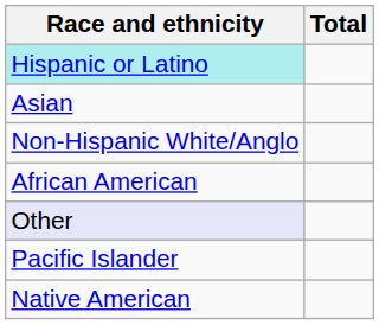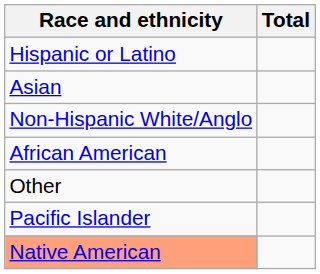Hispanic or Latino | Race and ethnicity: paleturquoise background -> no background
Other | Race and ethnicity: lavender background -> no background
Native American | Race and ethnicity: no background -> lightsalmon background
